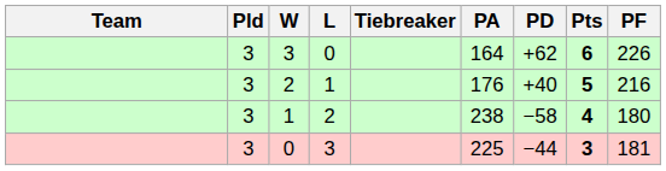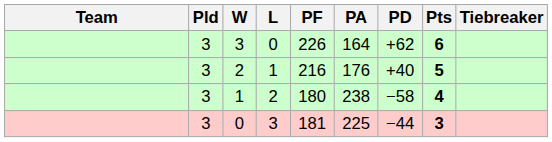columns swapped: PF <-> Tiebreaker
